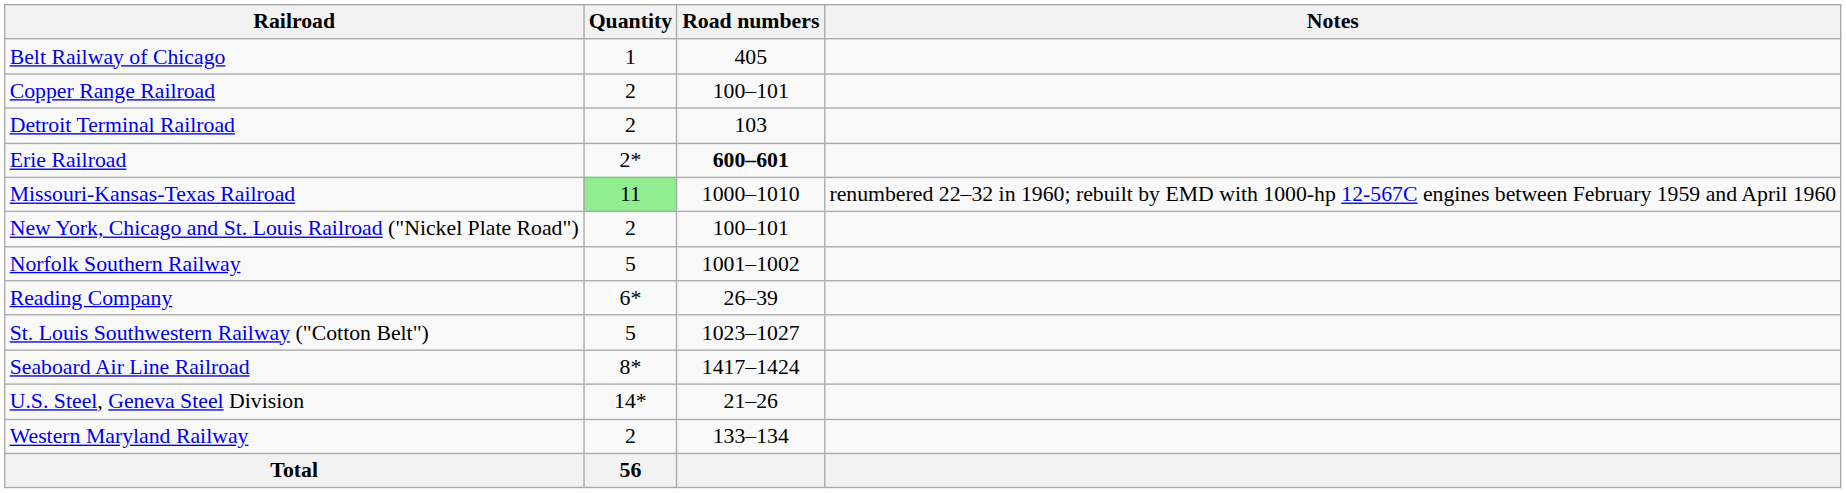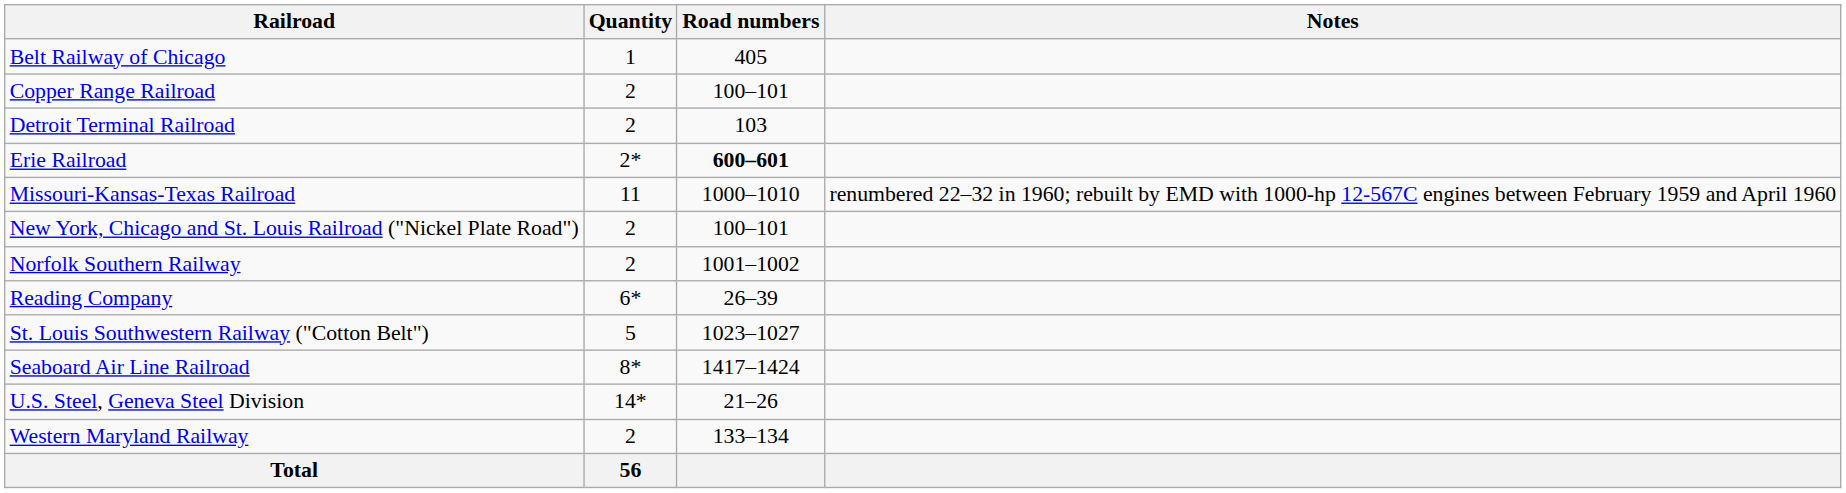Missouri-Kansas-Texas Railroad | Quantity: lightgreen background -> no background
Norfolk Southern Railway | Quantity: 5 -> 2
